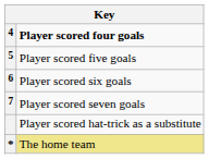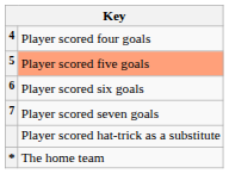Player scored four goals | column 2: bold -> normal
Player scored five goals | column 2: no background -> lightsalmon background
The home team | column 2: khaki background -> no background
